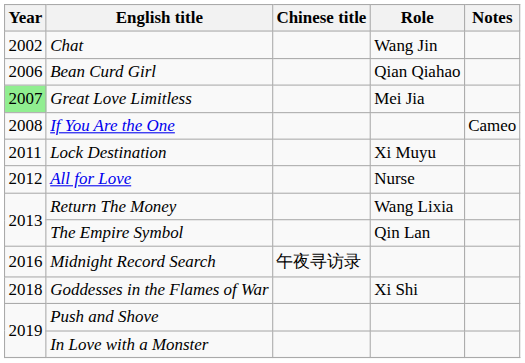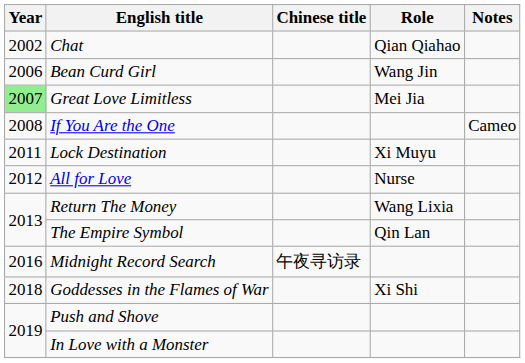Chat | Role: Wang Jin -> Qian Qiahao
Bean Curd Girl | Role: Qian Qiahao -> Wang Jin
